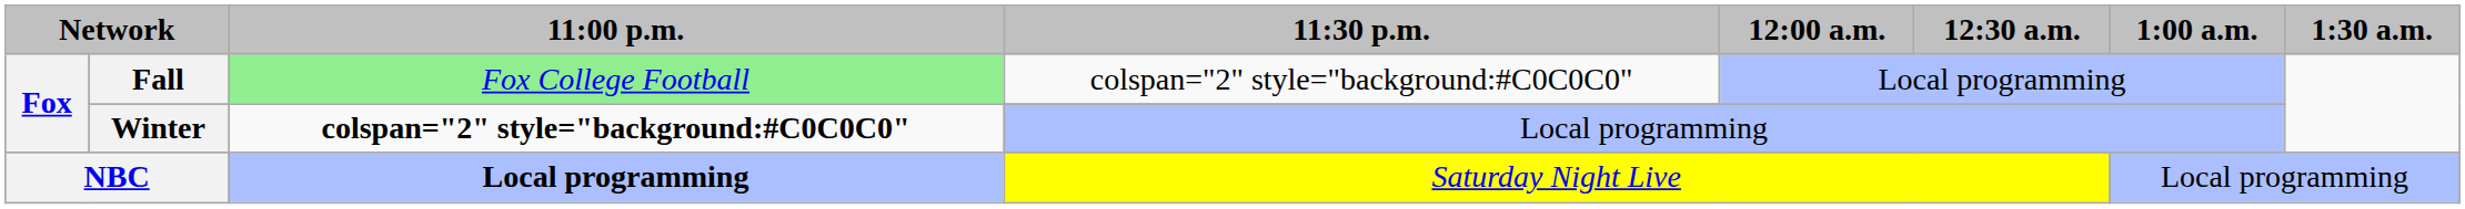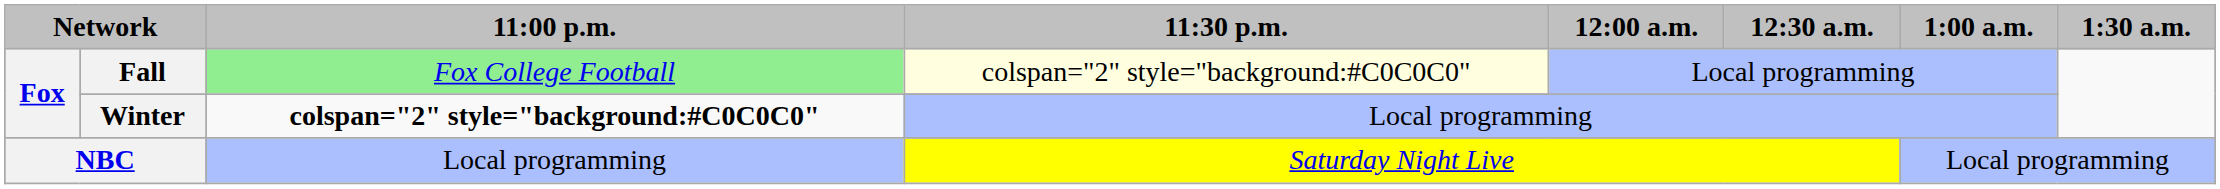Fall | 11:30 p.m.: no background -> lightyellow background
NBC | 11:00 p.m.: bold -> normal
